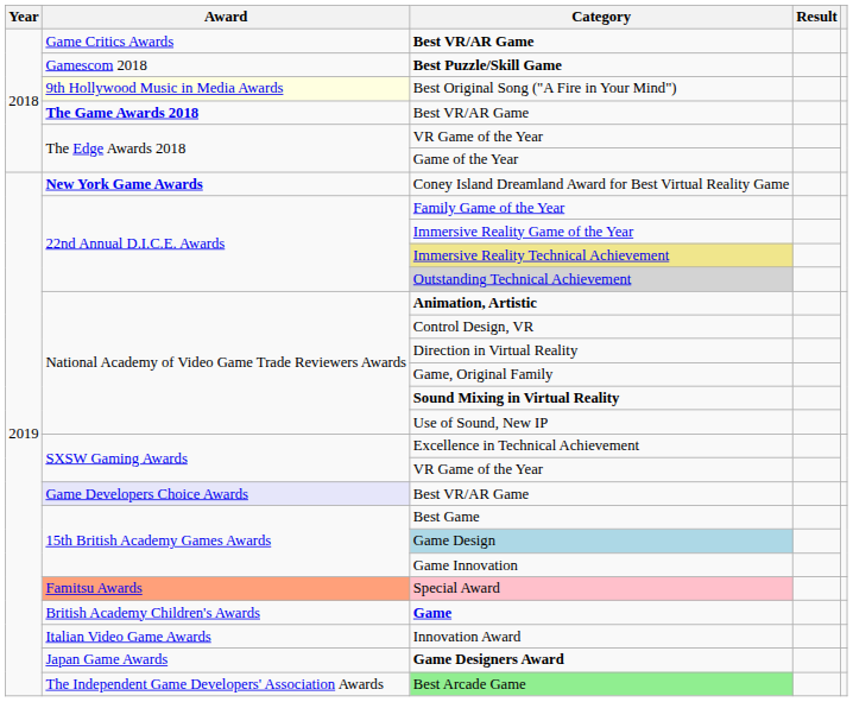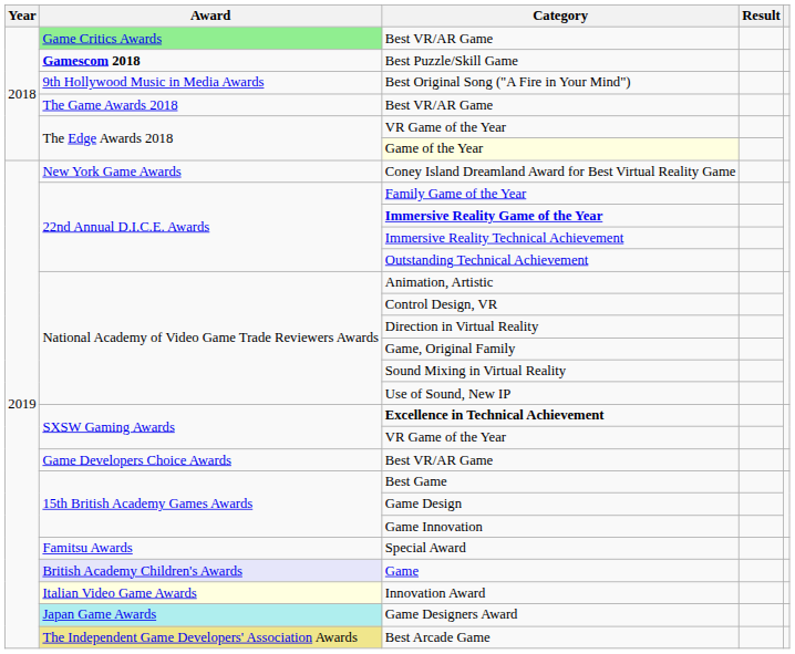Game Critics Awards / Best VR/AR Game | Award: no background -> lightgreen background
Game Critics Awards / Best VR/AR Game | Category: bold -> normal
Best Puzzle/Skill Game | Award: normal -> bold
Best Puzzle/Skill Game | Category: bold -> normal
Best Original Song ("A Fire in Your Mind") | Award: lightyellow background -> no background
The Game Awards 2018 / Best VR/AR Game | Award: bold -> normal
Game of the Year | Category: no background -> lightyellow background
Coney Island Dreamland Award for Best Virtual Reality Game | Award: bold -> normal
Immersive Reality Game of the Year | Category: normal -> bold
Immersive Reality Technical Achievement | Category: khaki background -> no background
Outstanding Technical Achievement | Category: lightgrey background -> no background
Animation, Artistic | Category: bold -> normal
Sound Mixing in Virtual Reality | Category: bold -> normal
Excellence in Technical Achievement | Category: normal -> bold
Game Developers Choice Awards / Best VR/AR Game | Award: lavender background -> no background
Game Design | Category: lightblue background -> no background
Special Award | Award: lightsalmon background -> no background
Special Award | Category: pink background -> no background
Game | Award: no background -> lavender background
Game | Category: bold -> normal
Innovation Award | Award: no background -> lightyellow background
Game Designers Award | Award: no background -> paleturquoise background
Game Designers Award | Category: bold -> normal
Best Arcade Game | Award: no background -> khaki background
Best Arcade Game | Category: lightgreen background -> no background
